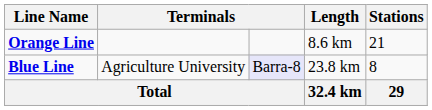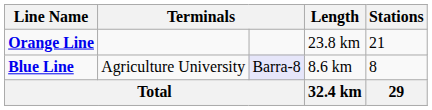Orange Line | Length: 8.6 km -> 23.8 km
Blue Line | Length: 23.8 km -> 8.6 km
